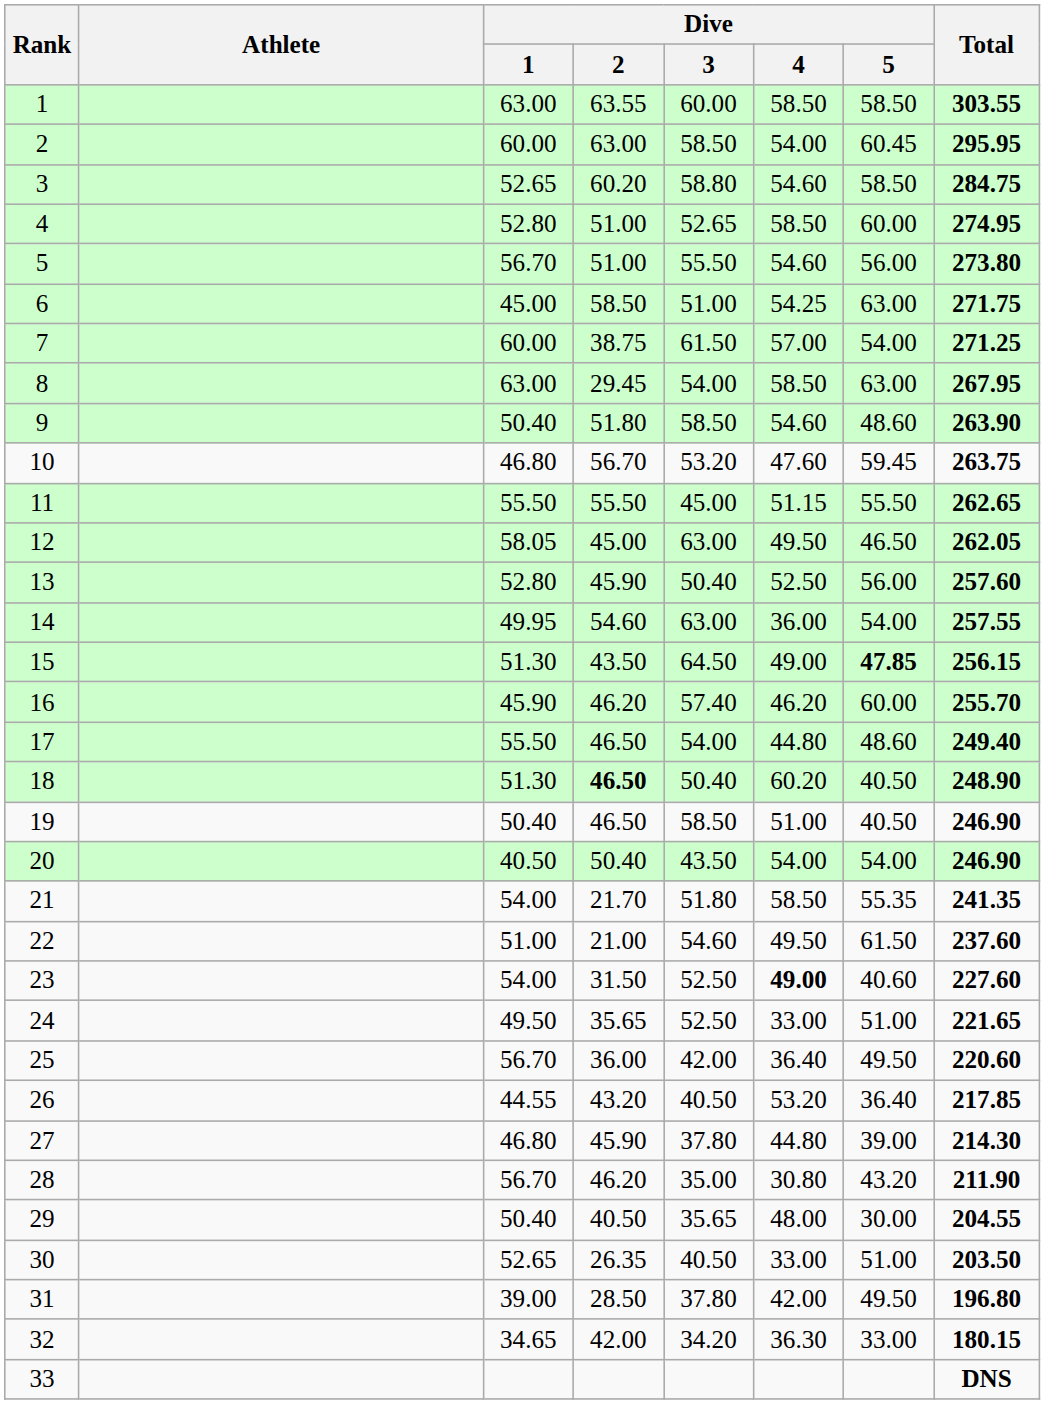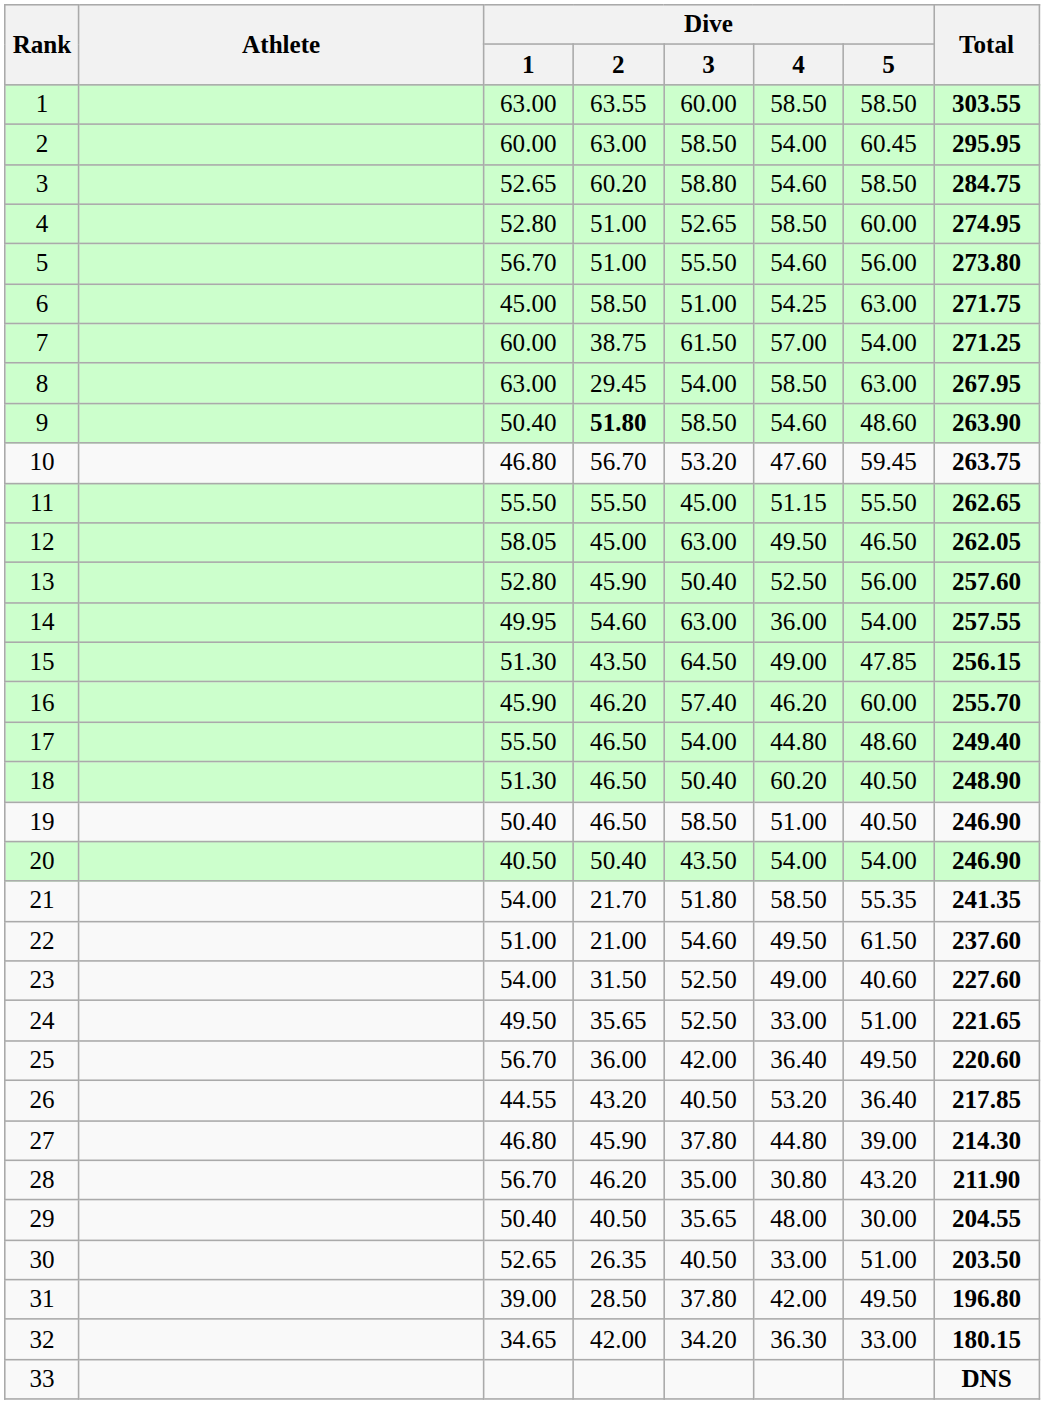9 | Dive / 2: normal -> bold
15 | Dive / 5: bold -> normal
18 | Dive / 2: bold -> normal
23 | Dive / 4: bold -> normal
